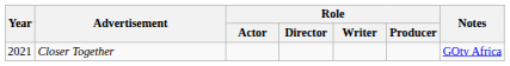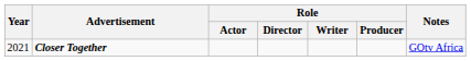Closer Together | Advertisement: normal -> bold
